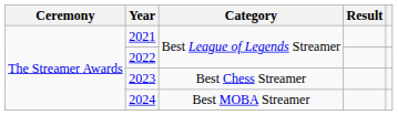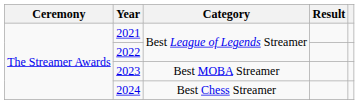2023 | Category: Best Chess Streamer -> Best MOBA Streamer
2024 | Category: Best MOBA Streamer -> Best Chess Streamer
